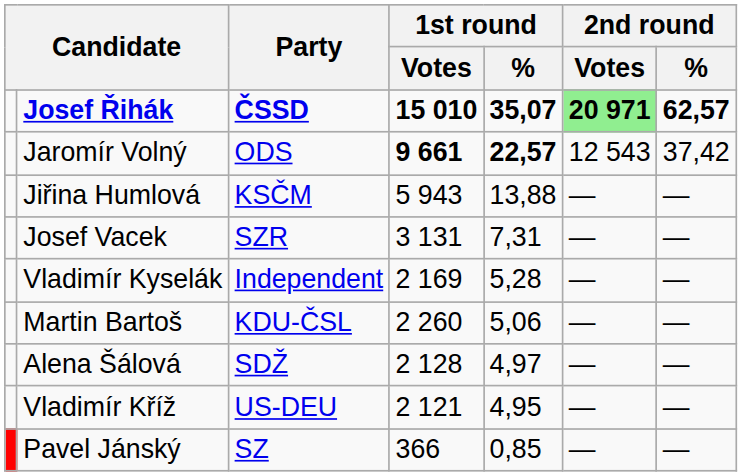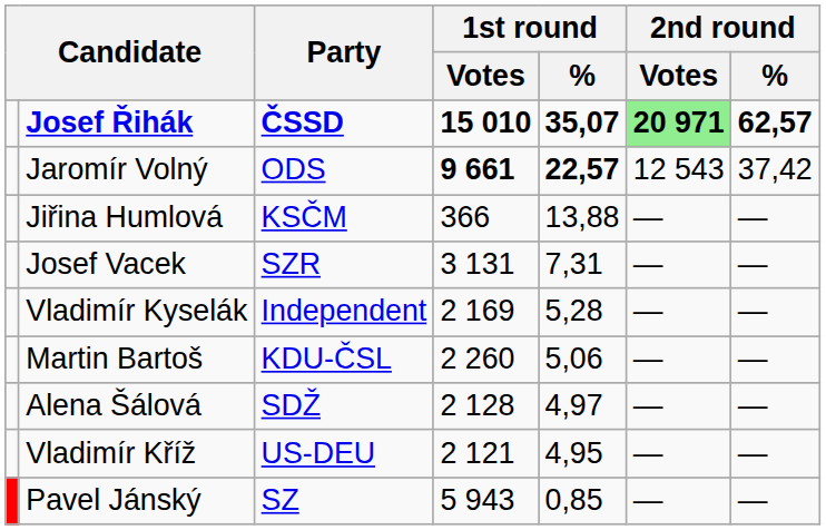Jiřina Humlová | 1st round / Votes: 5 943 -> 366
Pavel Jánský | 1st round / Votes: 366 -> 5 943
